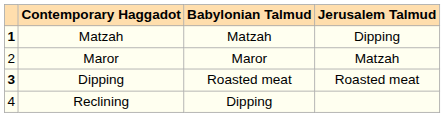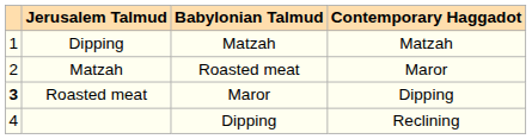columns swapped: Jerusalem Talmud <-> Contemporary Haggadot
row 2 | column 1: bold -> normal
row 3 | Babylonian Talmud: Maror -> Roasted meat
row 4 | Babylonian Talmud: Roasted meat -> Maror
